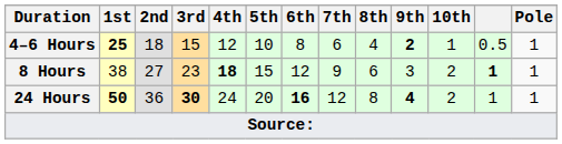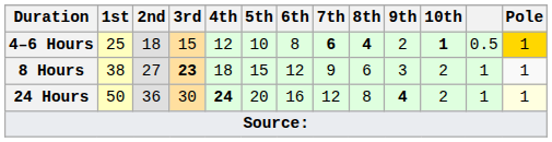4–6 Hours | 1st: bold -> normal
4–6 Hours | 7th: normal -> bold
4–6 Hours | 8th: normal -> bold
4–6 Hours | 9th: bold -> normal
4–6 Hours | 10th: normal -> bold
4–6 Hours | Pole: no background -> gold background
8 Hours | 3rd: normal -> bold
8 Hours | 4th: bold -> normal
8 Hours | column 12: bold -> normal
24 Hours | 1st: bold -> normal
24 Hours | 3rd: bold -> normal
24 Hours | 4th: normal -> bold
24 Hours | 6th: bold -> normal
24 Hours | Pole: no background -> lightyellow background
